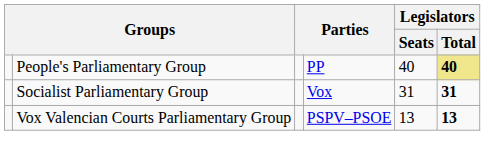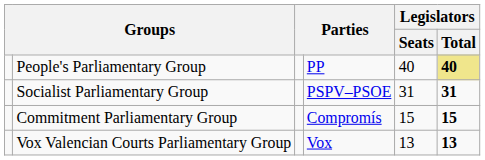Socialist Parliamentary Group | column 4: Vox -> PSPV–PSOE
+ row: Commitment Parliamentary Group | Compromís | 15 | 15
Vox Valencian Courts Parliamentary Group | column 4: PSPV–PSOE -> Vox
